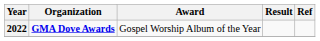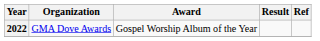2022 | Organization: bold -> normal
